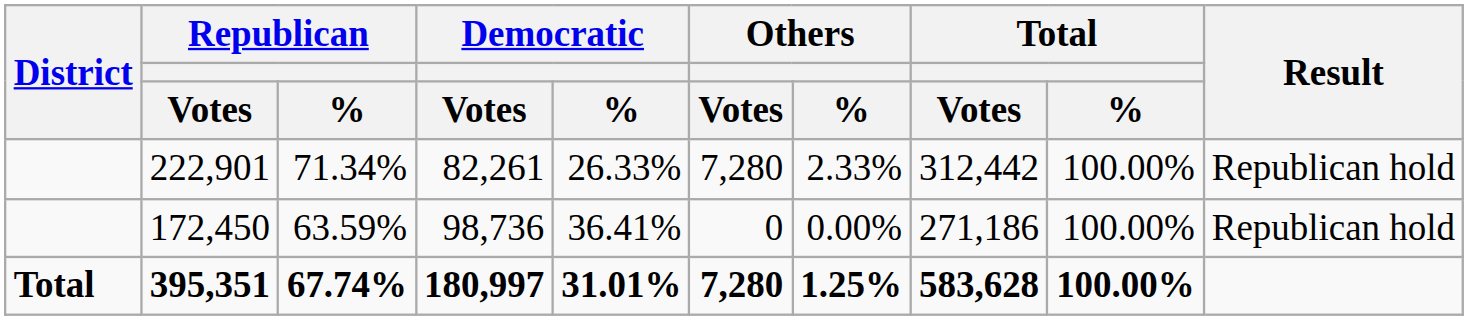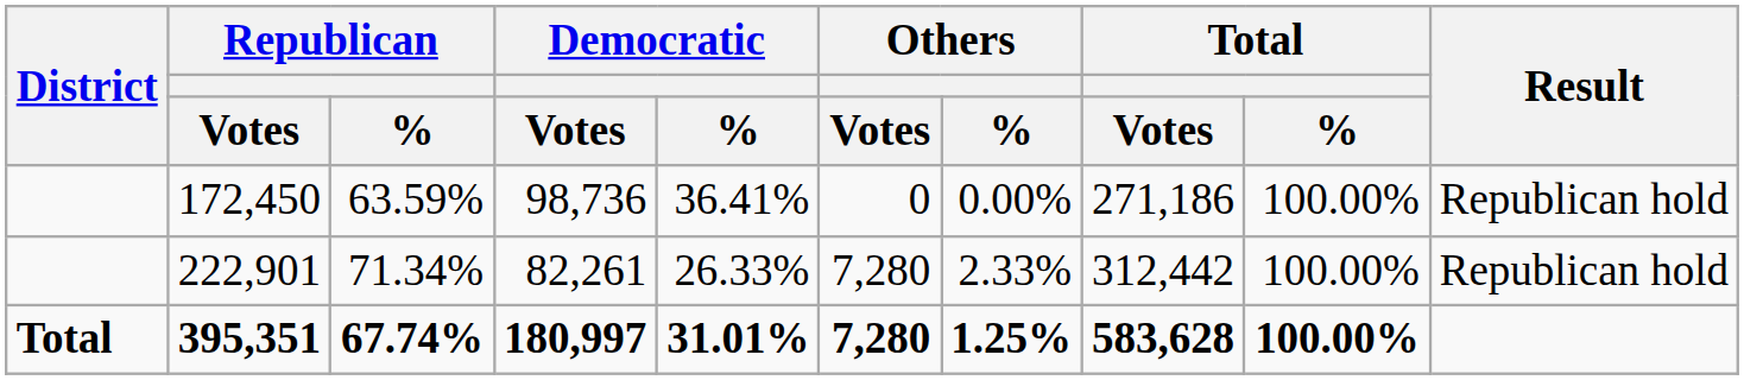rows swapped: 222,901 <-> 172,450
